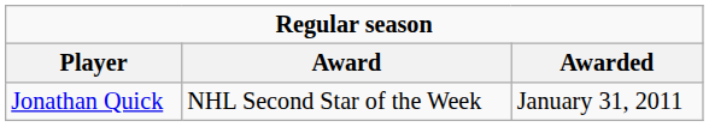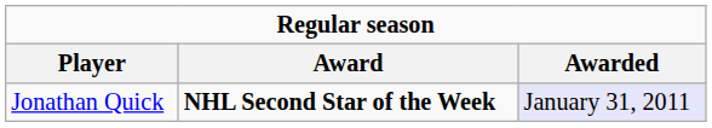Jonathan Quick | Award: normal -> bold
Jonathan Quick | Awarded: no background -> lavender background
